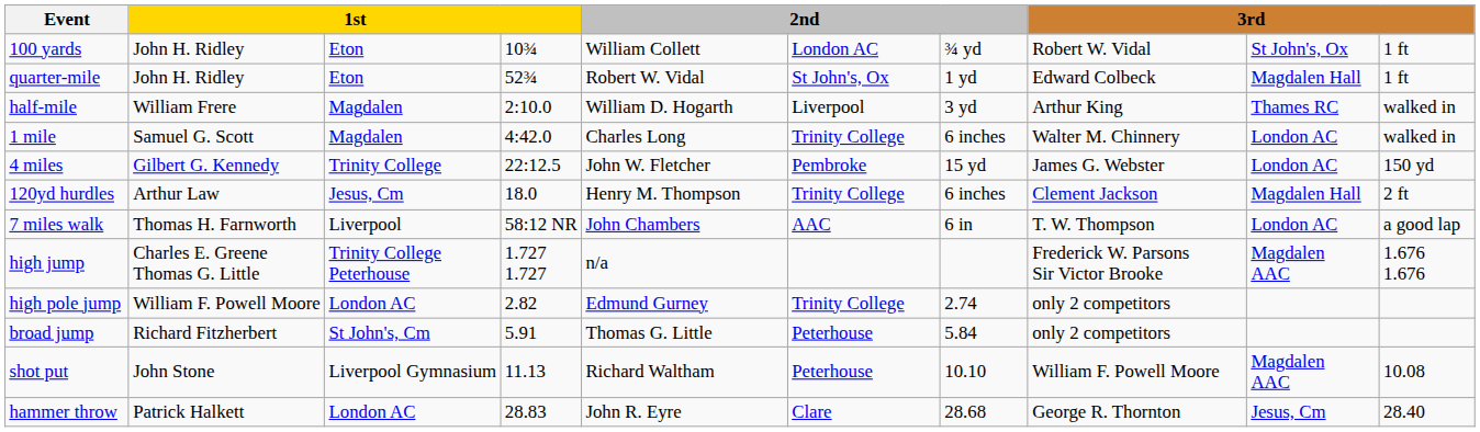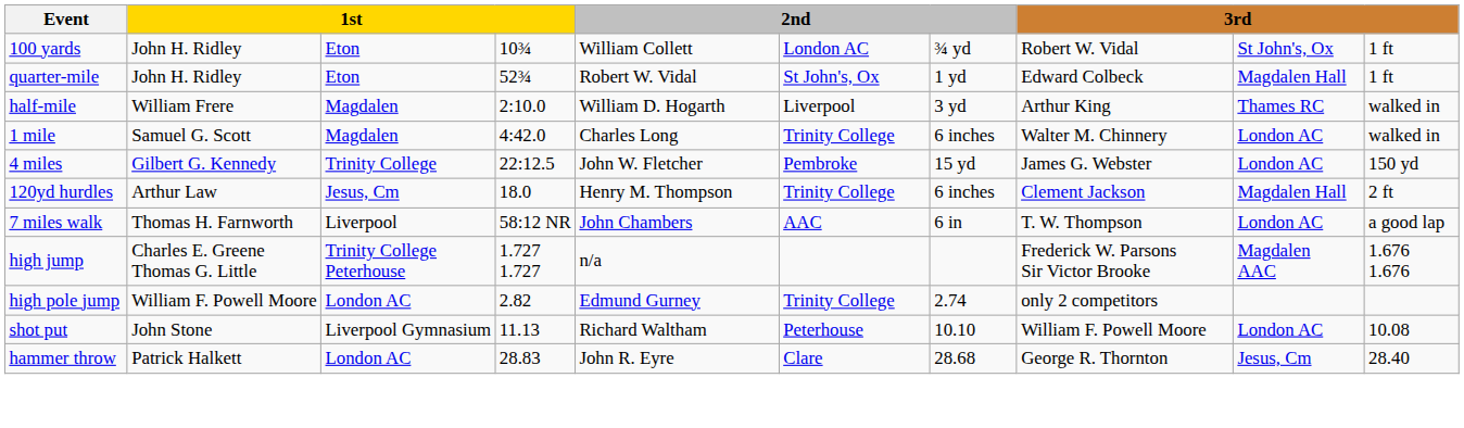- row: broad jump | Richard Fitzherbert | St John's, Cm | 5.91 | Thomas G. Little | Peterhouse | 5.84 | only 2 competitors
shot put | column 9: Magdalen AAC -> London AC
